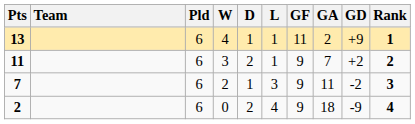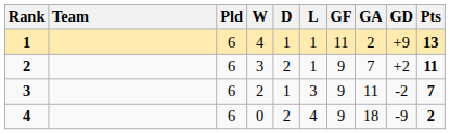columns swapped: Rank <-> Pts
